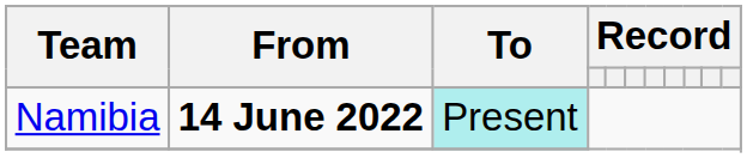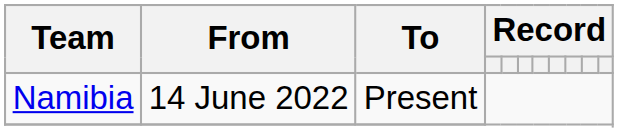Namibia | From: bold -> normal
Namibia | To: paleturquoise background -> no background
